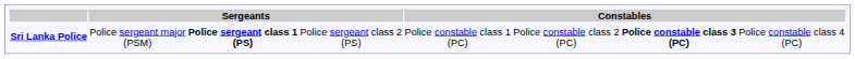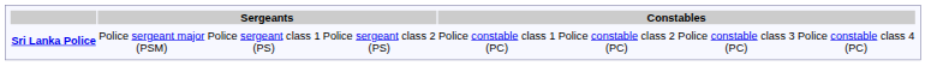Police sergeant major (PSM) | column 3: bold -> normal
Police sergeant major (PSM) | column 7: bold -> normal
